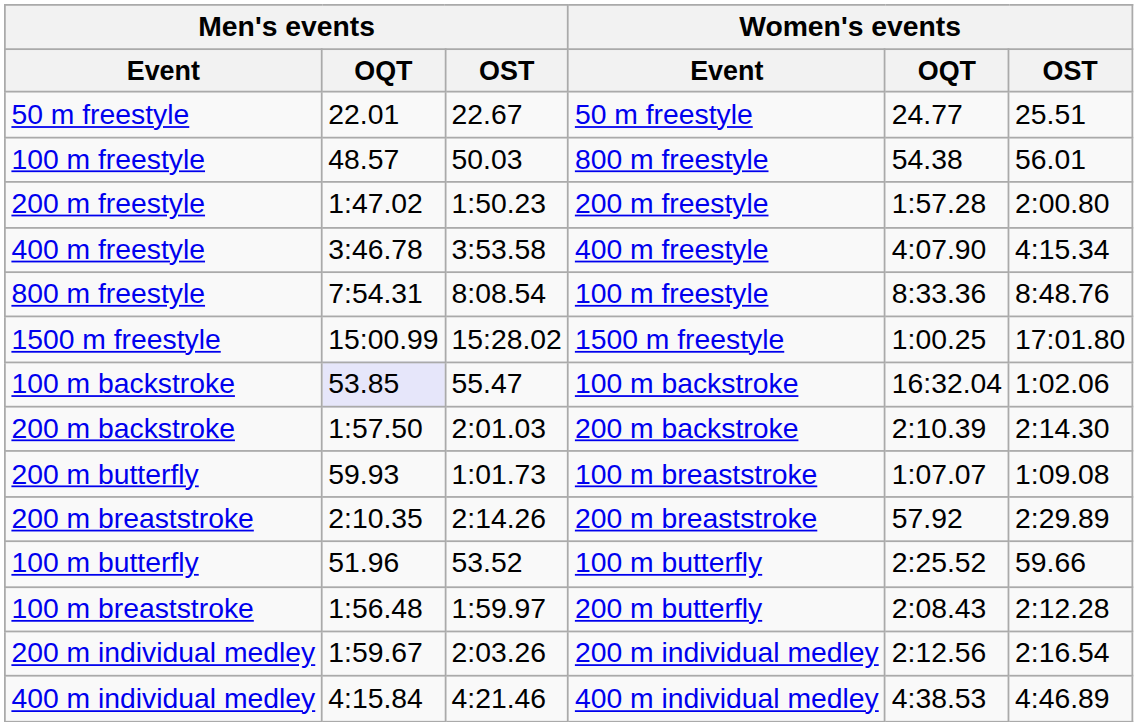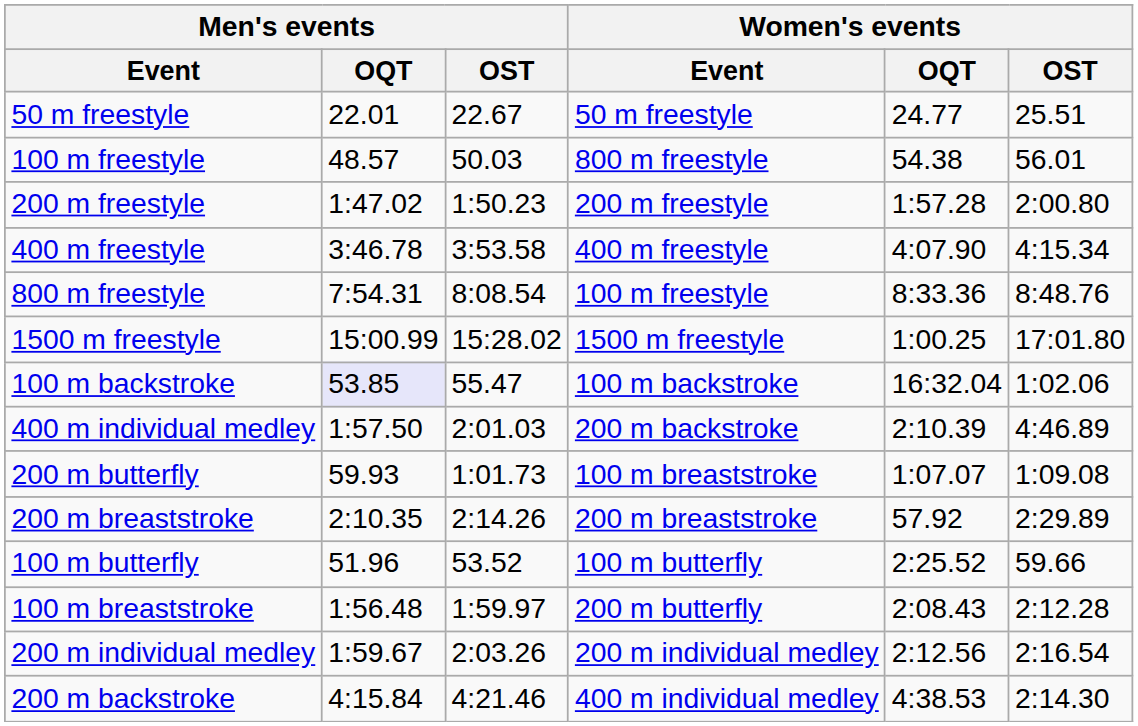row 10 | Men's events / Event: 200 m backstroke -> 400 m individual medley
row 10 | Women's events / OST: 2:14.30 -> 4:46.89
row 16 | Men's events / Event: 400 m individual medley -> 200 m backstroke
row 16 | Women's events / OST: 4:46.89 -> 2:14.30
